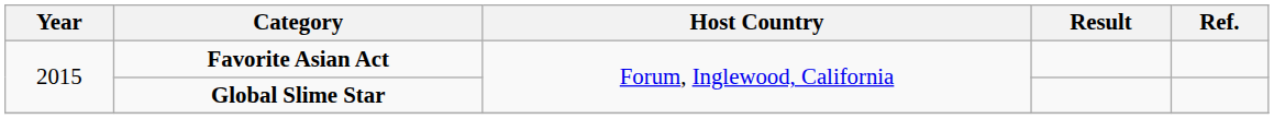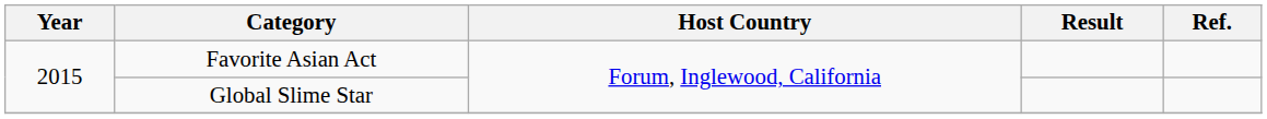Favorite Asian Act | Category: bold -> normal
Global Slime Star | Category: bold -> normal
